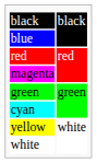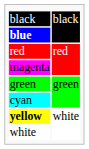blue | column 1: normal -> bold
yellow | column 1: normal -> bold
